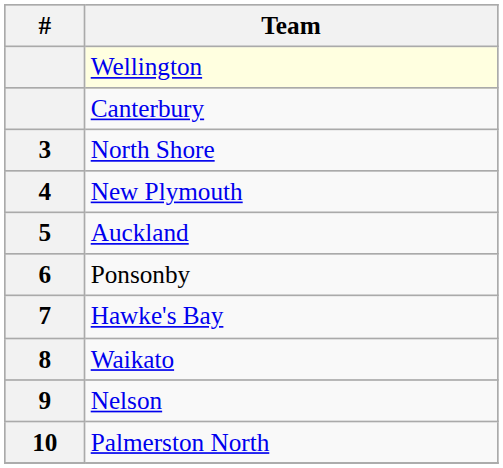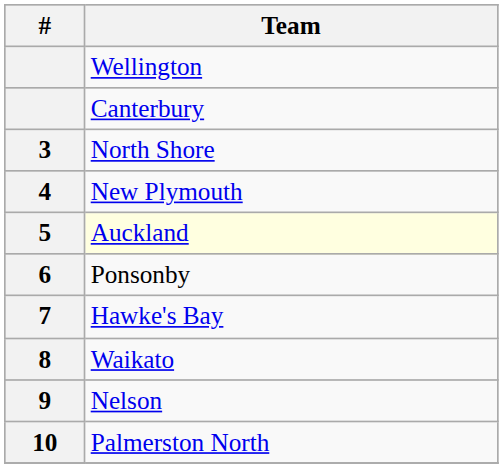Wellington | Team: lightyellow background -> no background
Auckland | Team: no background -> lightyellow background
